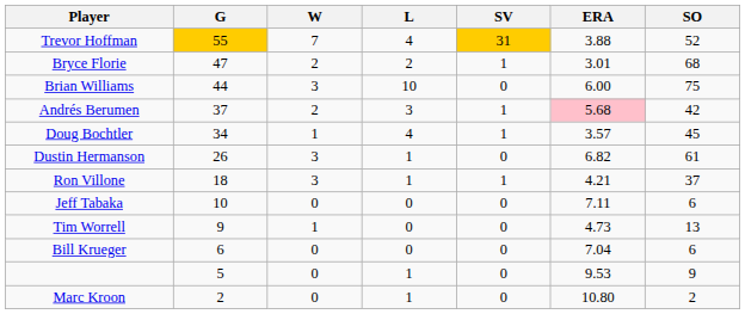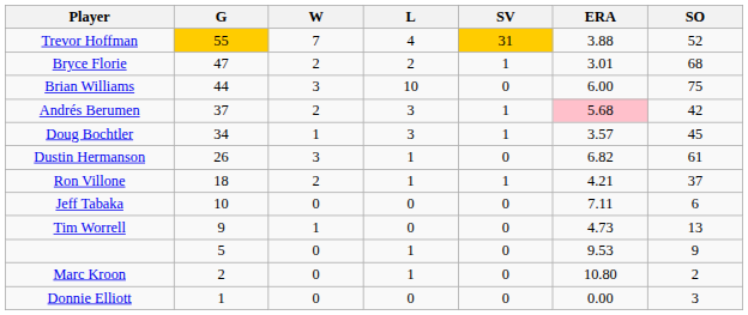Doug Bochtler | L: 4 -> 3
Ron Villone | W: 3 -> 2
- row: Bill Krueger | 6 | 0 | 0 | 0 | 7.04 | 6
+ row: Donnie Elliott | 1 | 0 | 0 | 0 | 0.00 | 3
